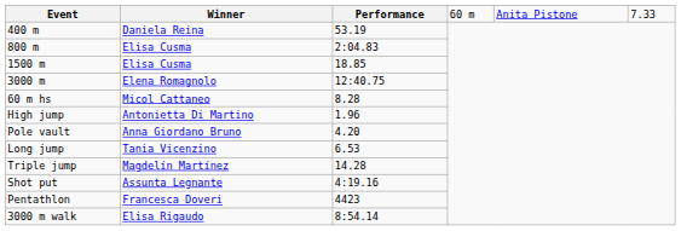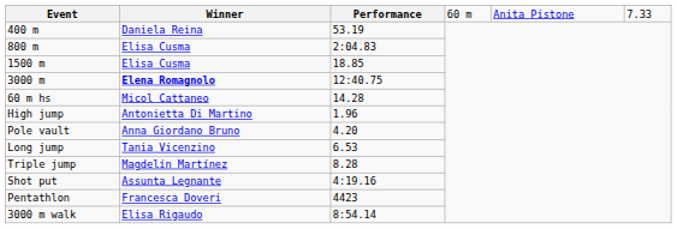3000 m | column 2: normal -> bold
60 m hs | column 3: 8.28 -> 14.28
Triple jump | column 3: 14.28 -> 8.28
